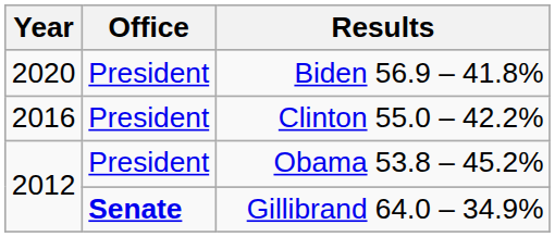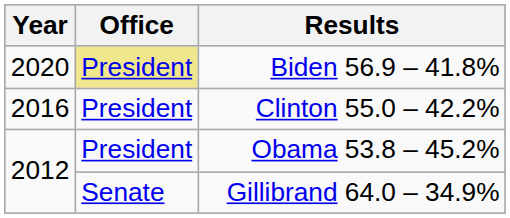Biden 56.9 – 41.8% | Office: no background -> khaki background
Gillibrand 64.0 – 34.9% | Office: bold -> normal
